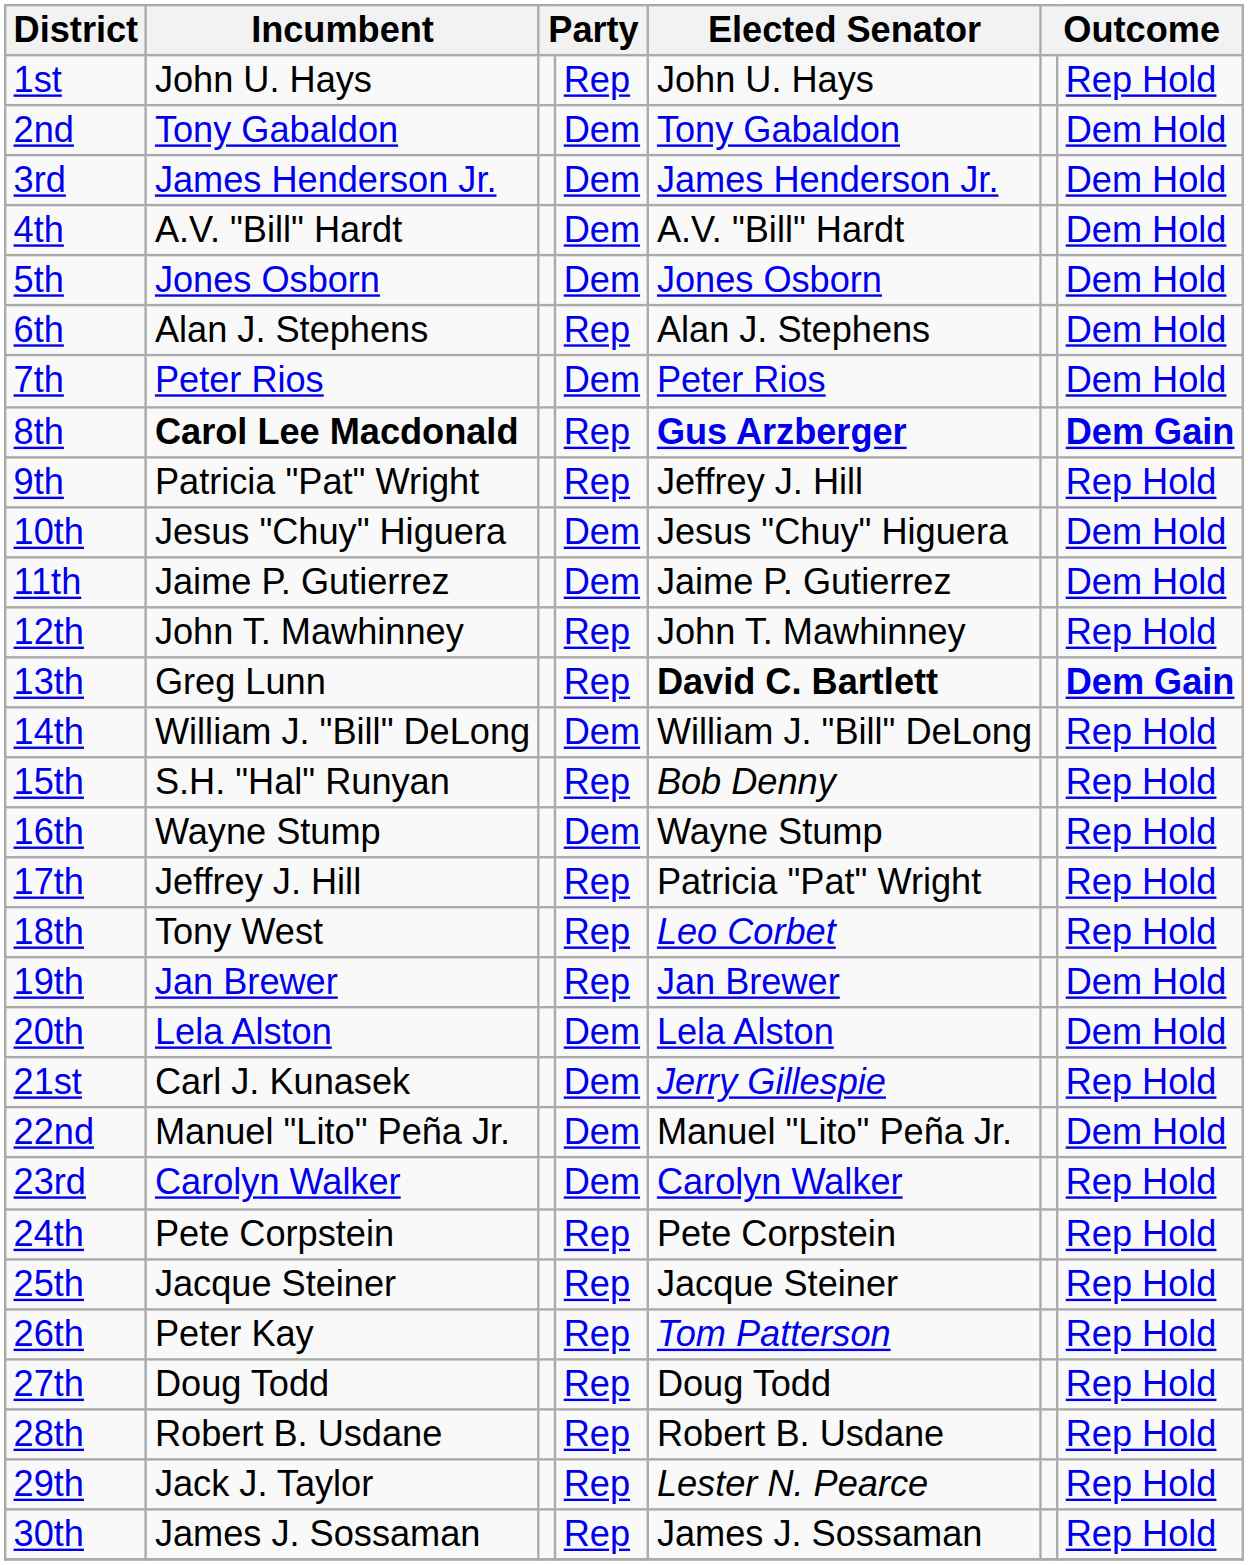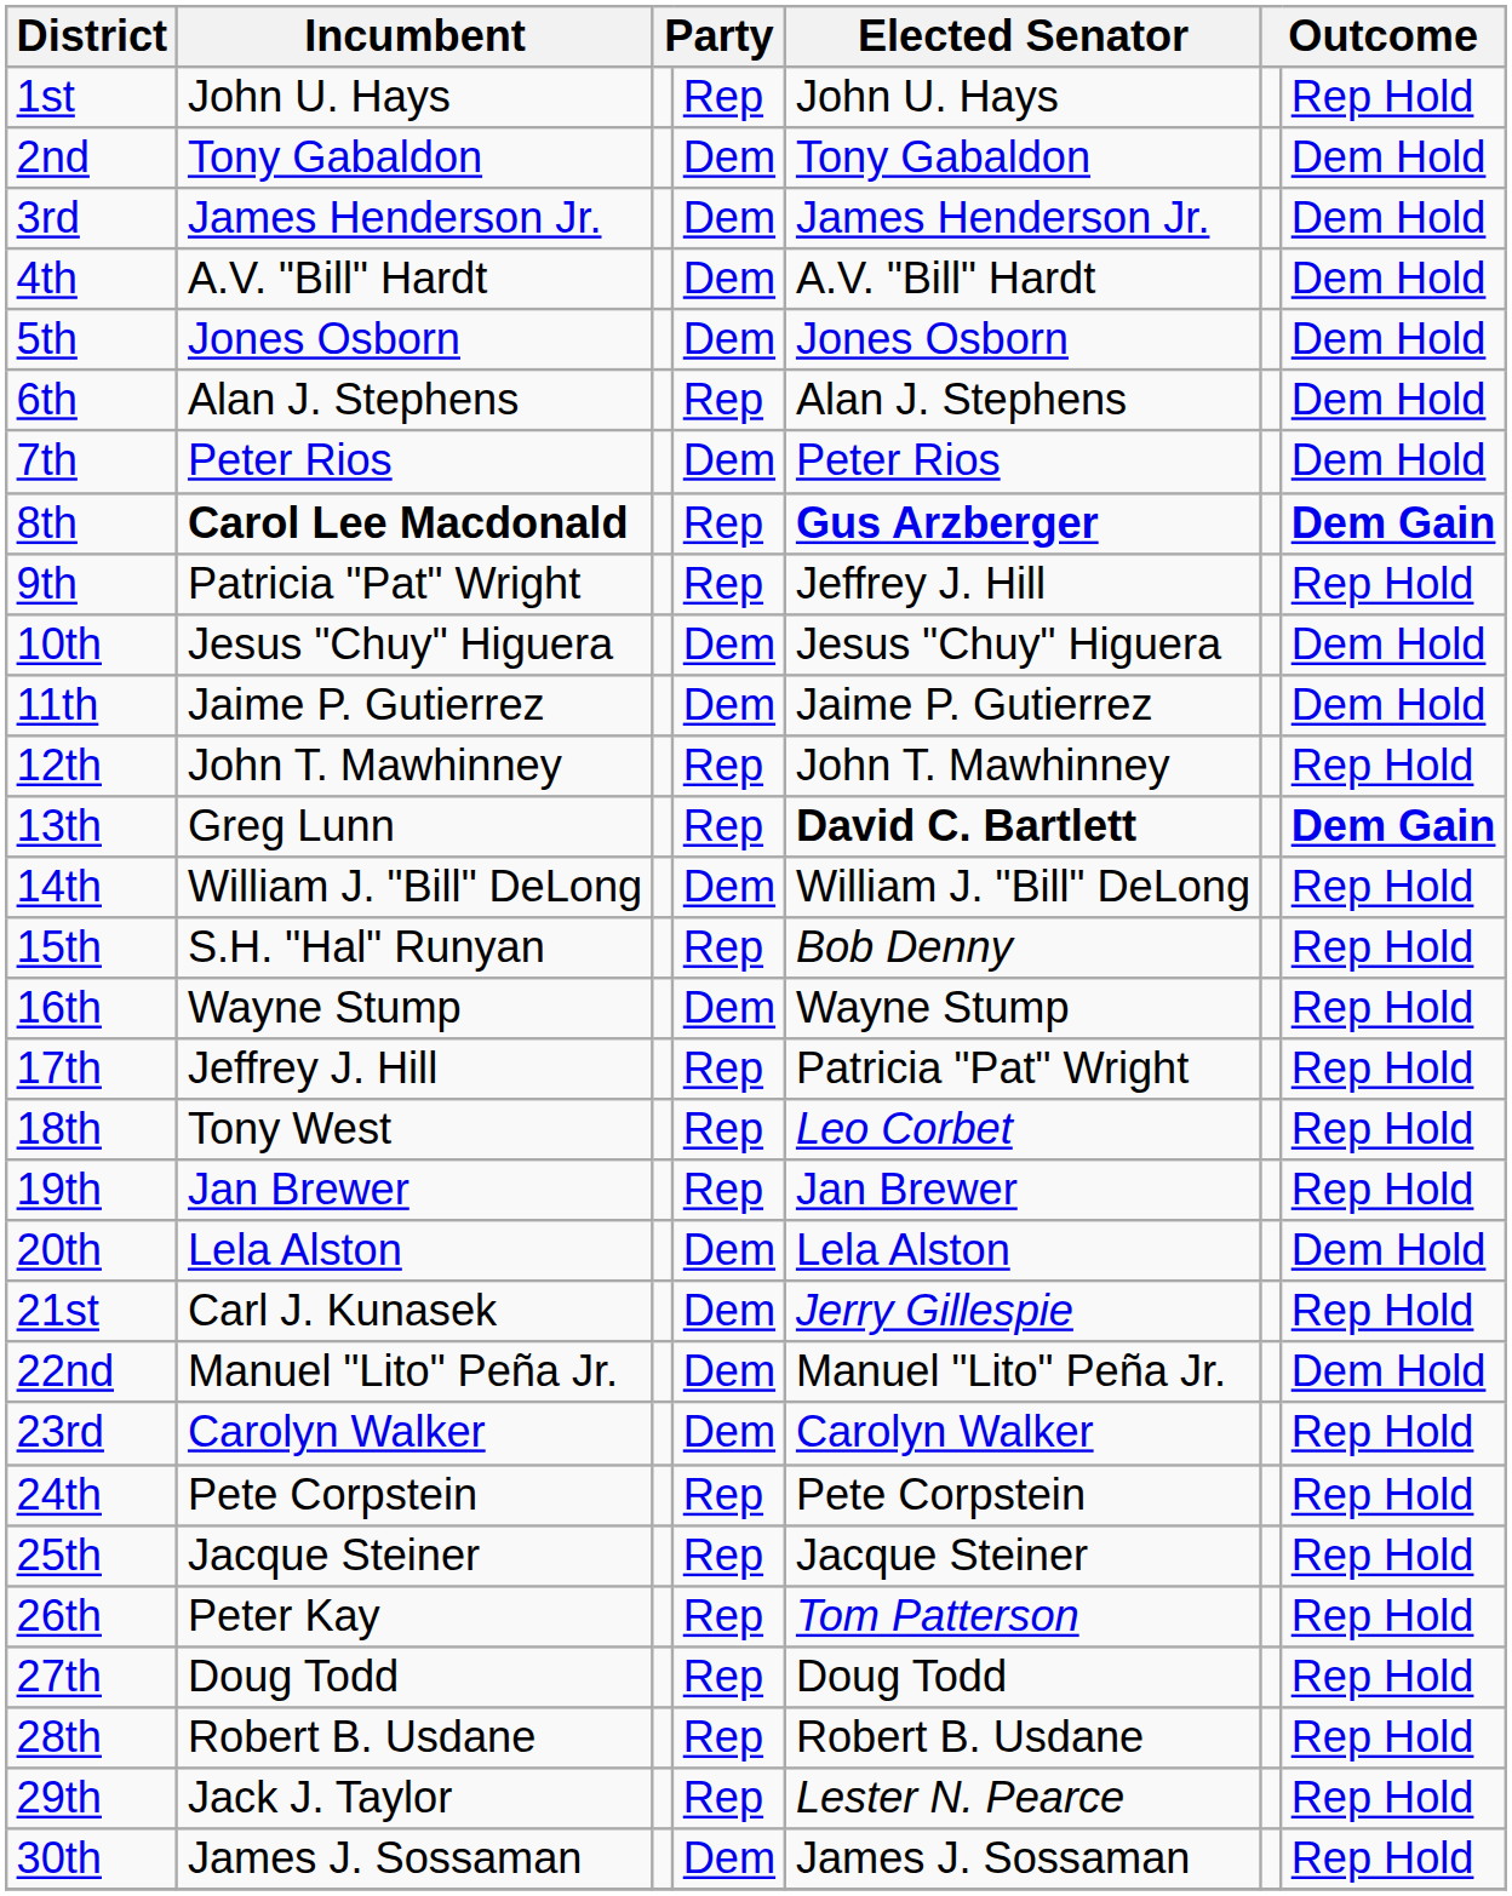19th | column 7: Dem Hold -> Rep Hold
30th | column 4: Rep -> Dem
